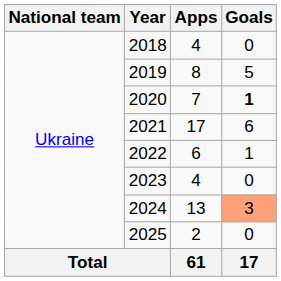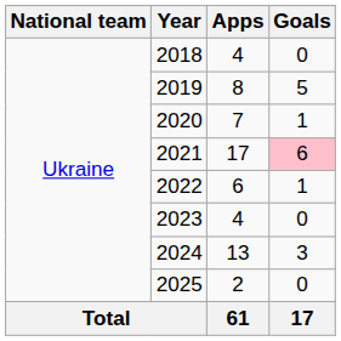2020 | Goals: bold -> normal
2021 | Goals: no background -> pink background
2024 | Goals: lightsalmon background -> no background
